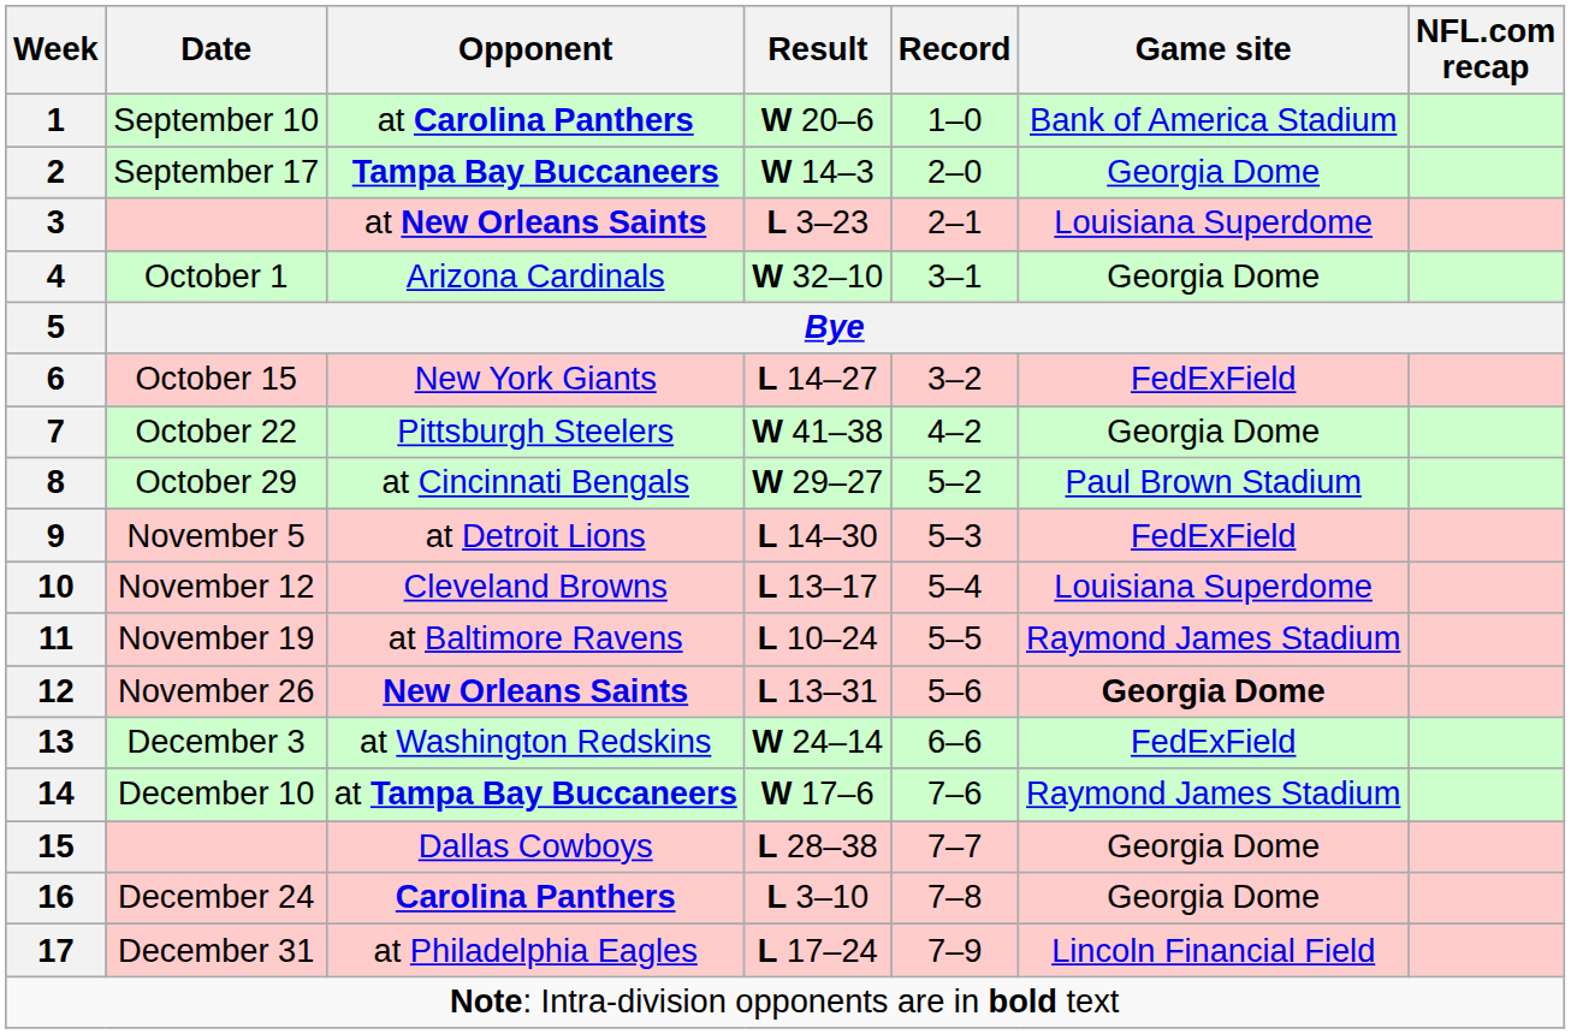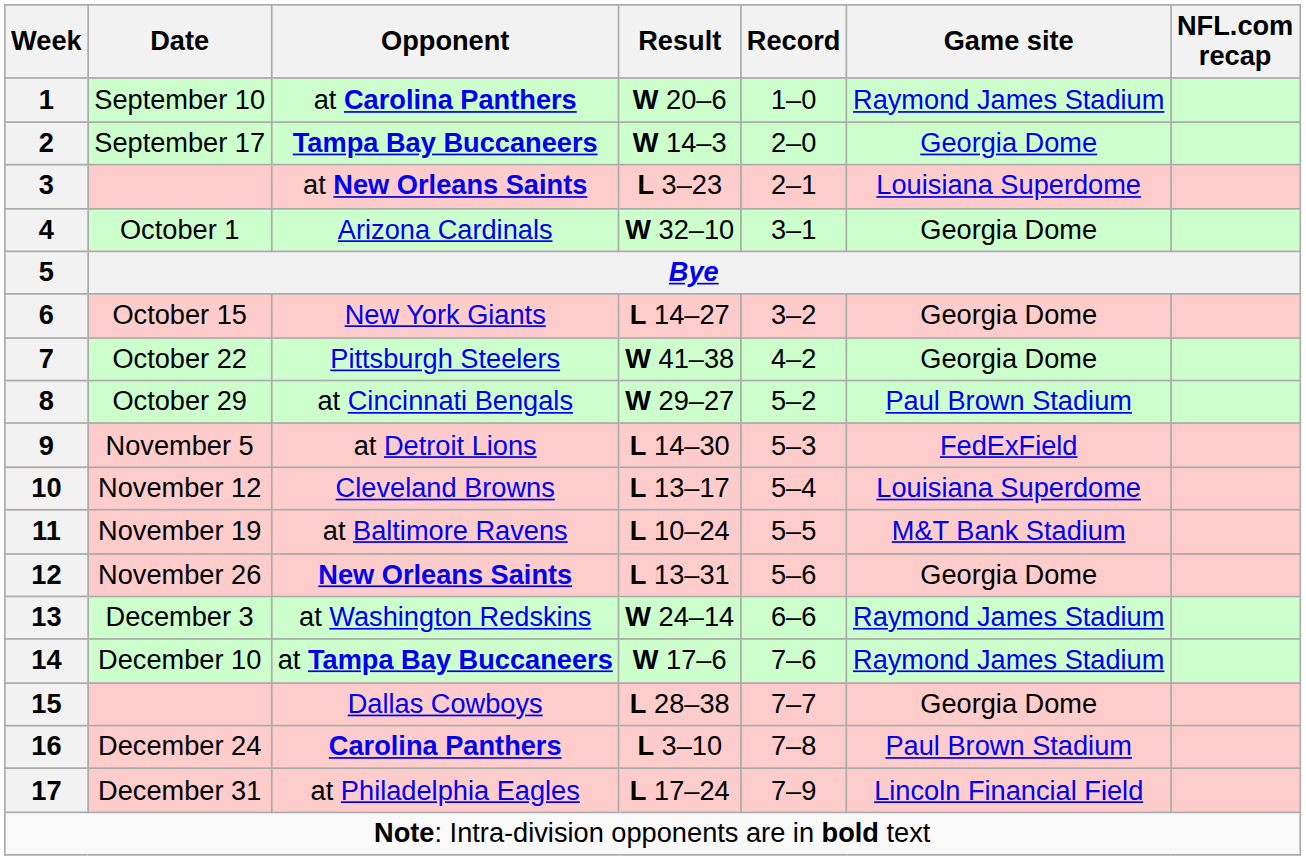1 | Game site: Bank of America Stadium -> Raymond James Stadium
6 | Game site: FedExField -> Georgia Dome
11 | Game site: Raymond James Stadium -> M&T Bank Stadium
12 | Game site: bold -> normal
13 | Game site: FedExField -> Raymond James Stadium
16 | Game site: Georgia Dome -> Paul Brown Stadium
